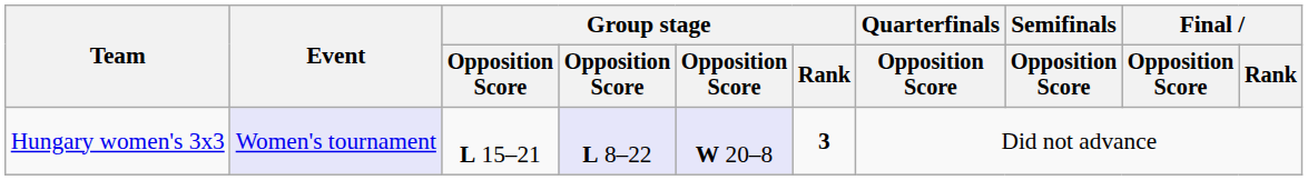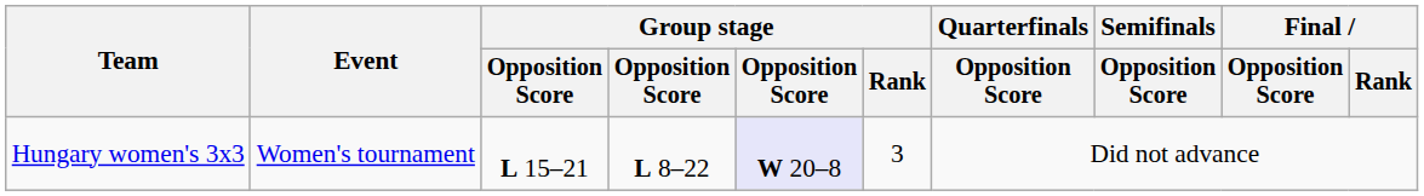Hungary women's 3x3 | Event: lavender background -> no background
Hungary women's 3x3 | column 4: lavender background -> no background
Hungary women's 3x3 | Group stage / Rank: bold -> normal
